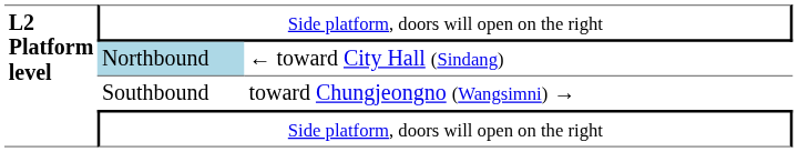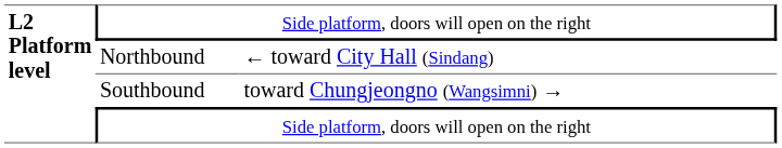Northbound | column 2: lightblue background -> no background
